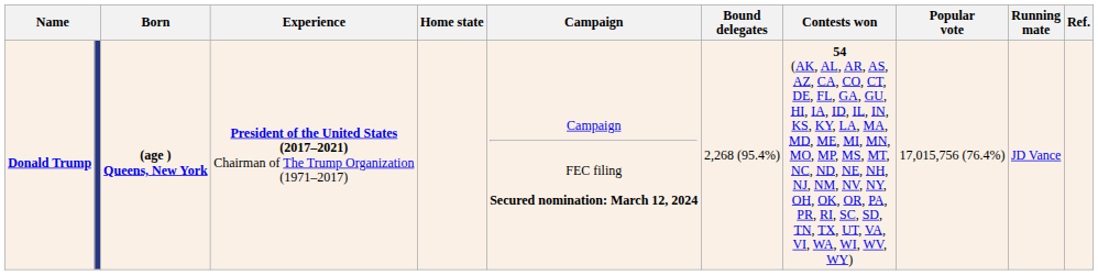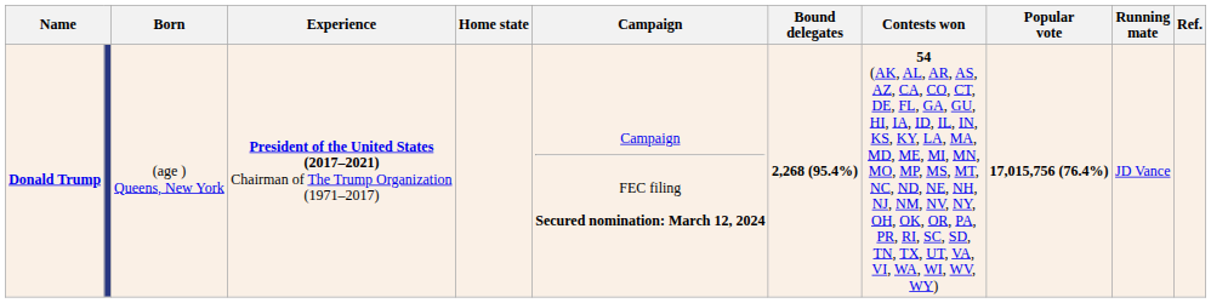Donald Trump | Born: bold -> normal
Donald Trump | Bound delegates: normal -> bold
Donald Trump | Popular vote: normal -> bold
